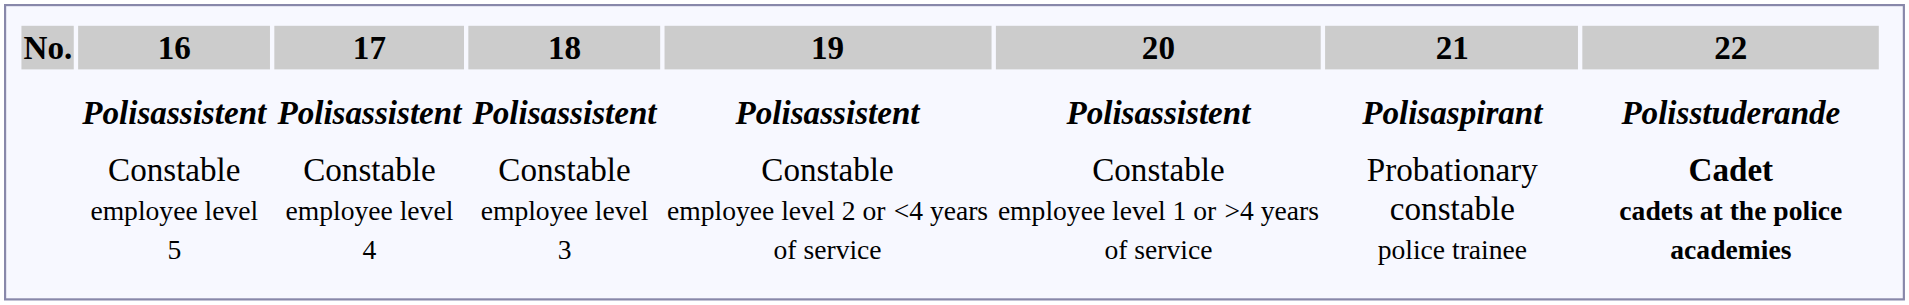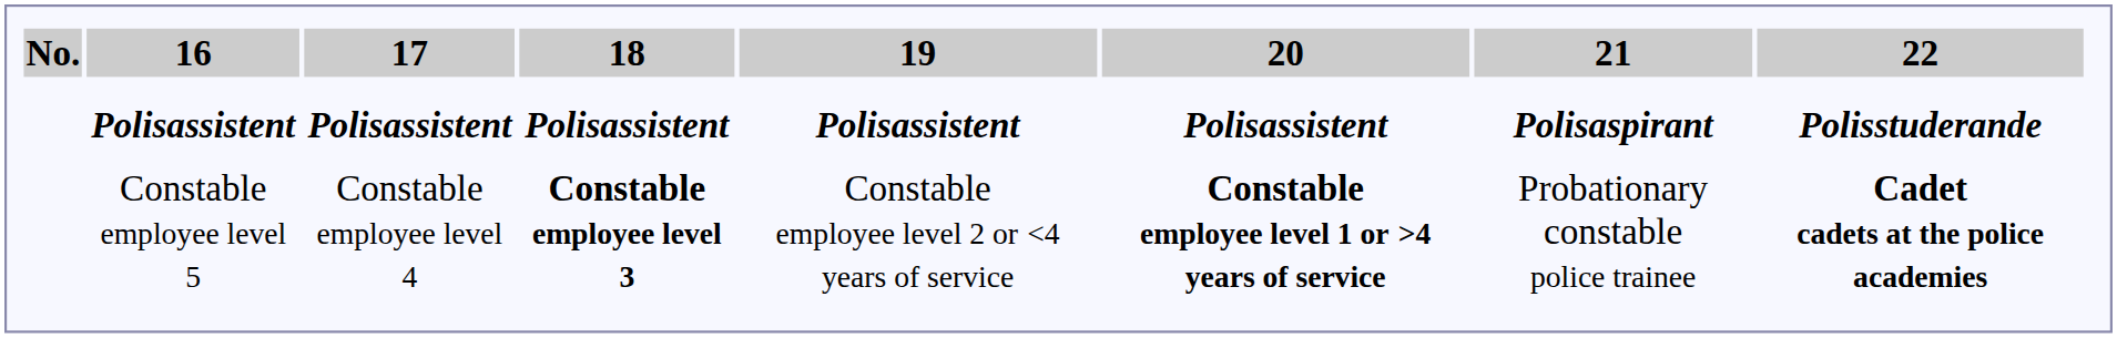Constable employee level 5 | 18: normal -> bold
Constable employee level 5 | 20: normal -> bold
